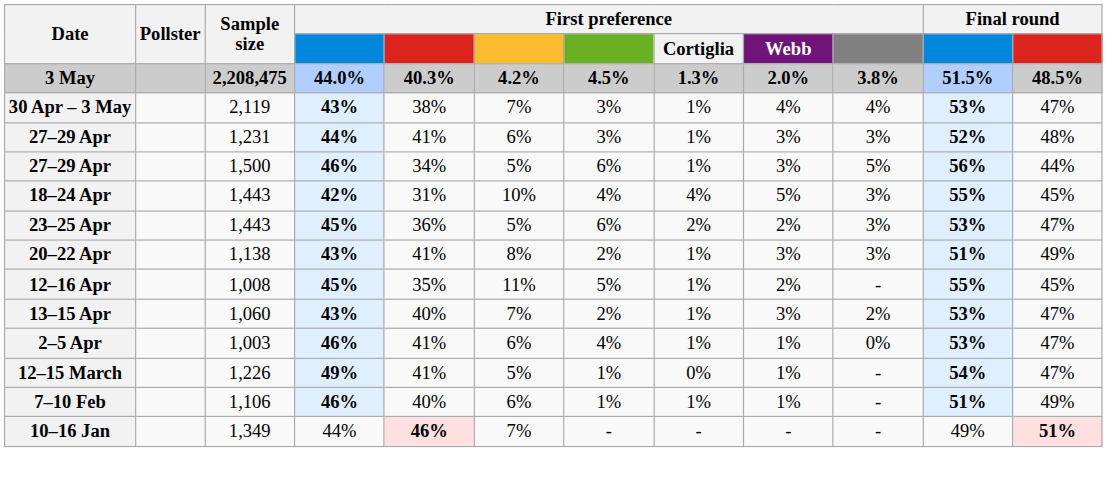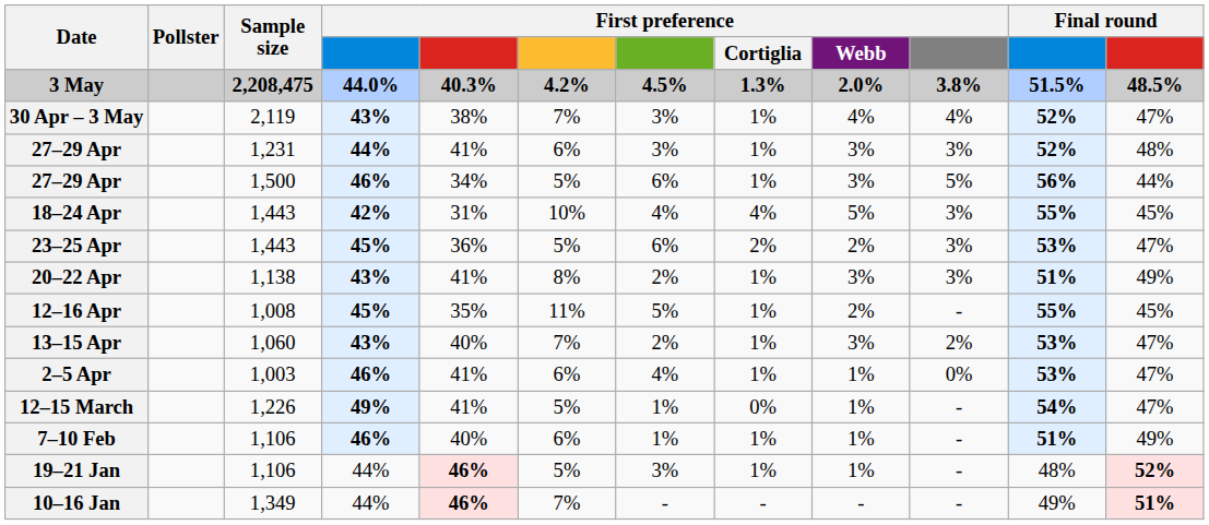30 Apr – 3 May | column 11: 53% -> 52%
+ row: 19–21 Jan | 1,106 | 44% | 46% | 5% | 3% | 1% | 1% | - | 48% | 52%
